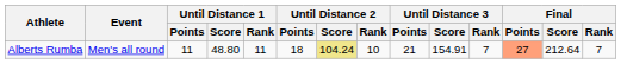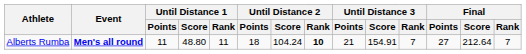row 3 | Event: normal -> bold
row 3 | Until Distance 2 / Score: khaki background -> no background
row 3 | Until Distance 2 / Rank: normal -> bold
row 3 | Final / Points: lightsalmon background -> no background
